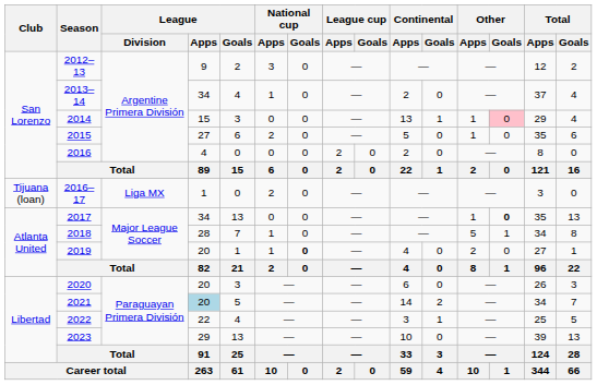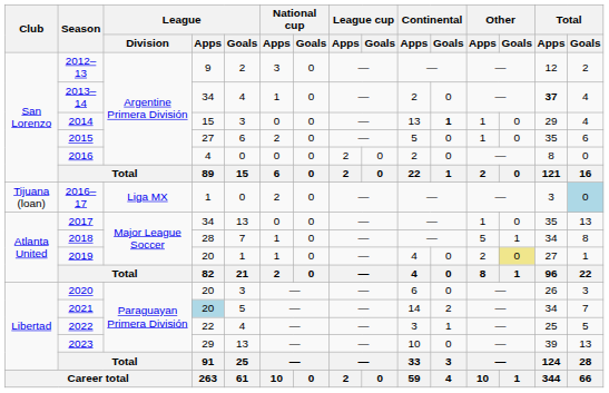2013–14 | Total / Apps: normal -> bold
2014 | Continental / Goals: normal -> bold
2014 | Other / Goals: pink background -> no background
2016–17 | Total / Goals: no background -> lightblue background
2017 | Other / Goals: bold -> normal
2019 | National cup / Goals: bold -> normal
2019 | Other / Goals: no background -> khaki background
